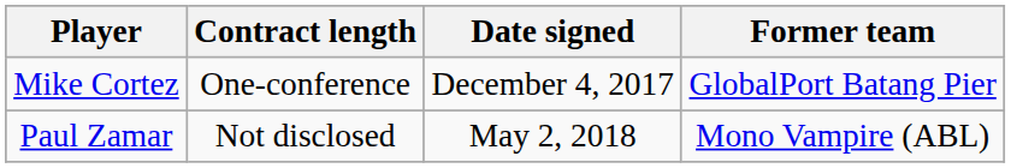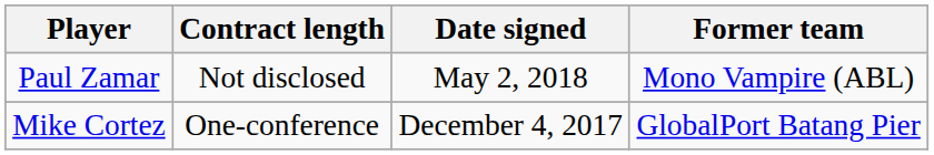rows swapped: Mike Cortez <-> Paul Zamar
